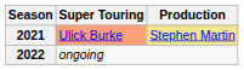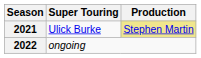2021 | Super Touring: lightsalmon background -> no background
